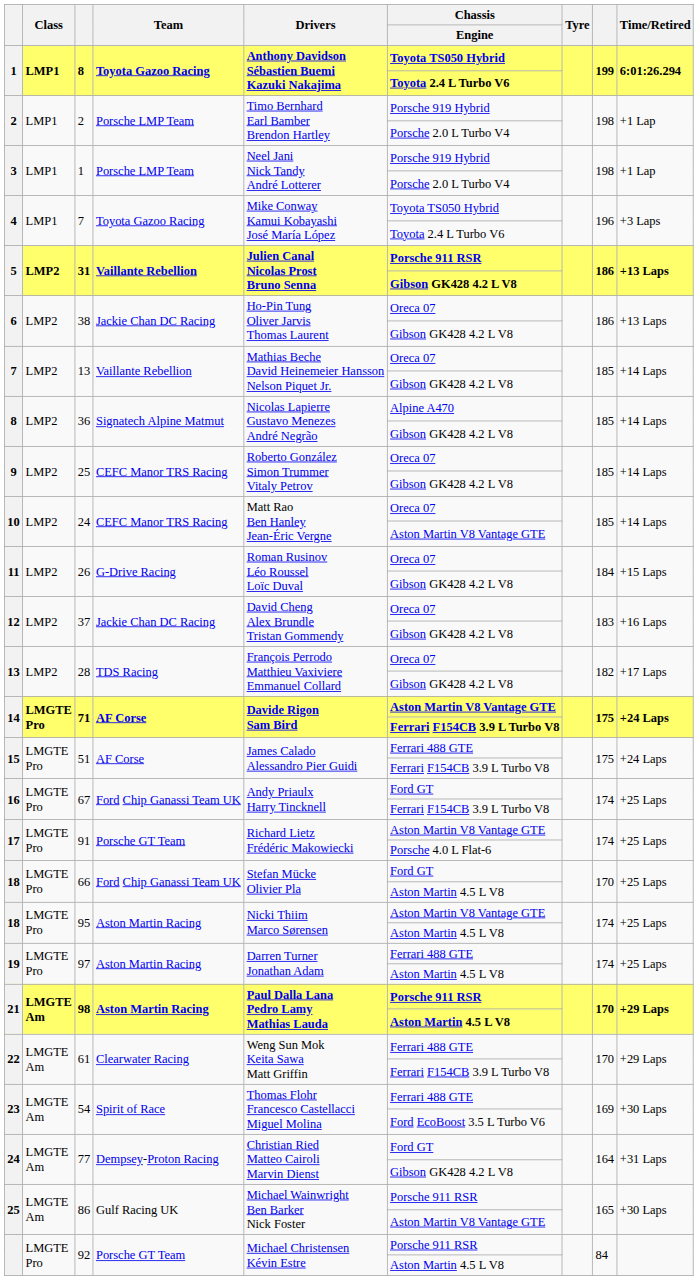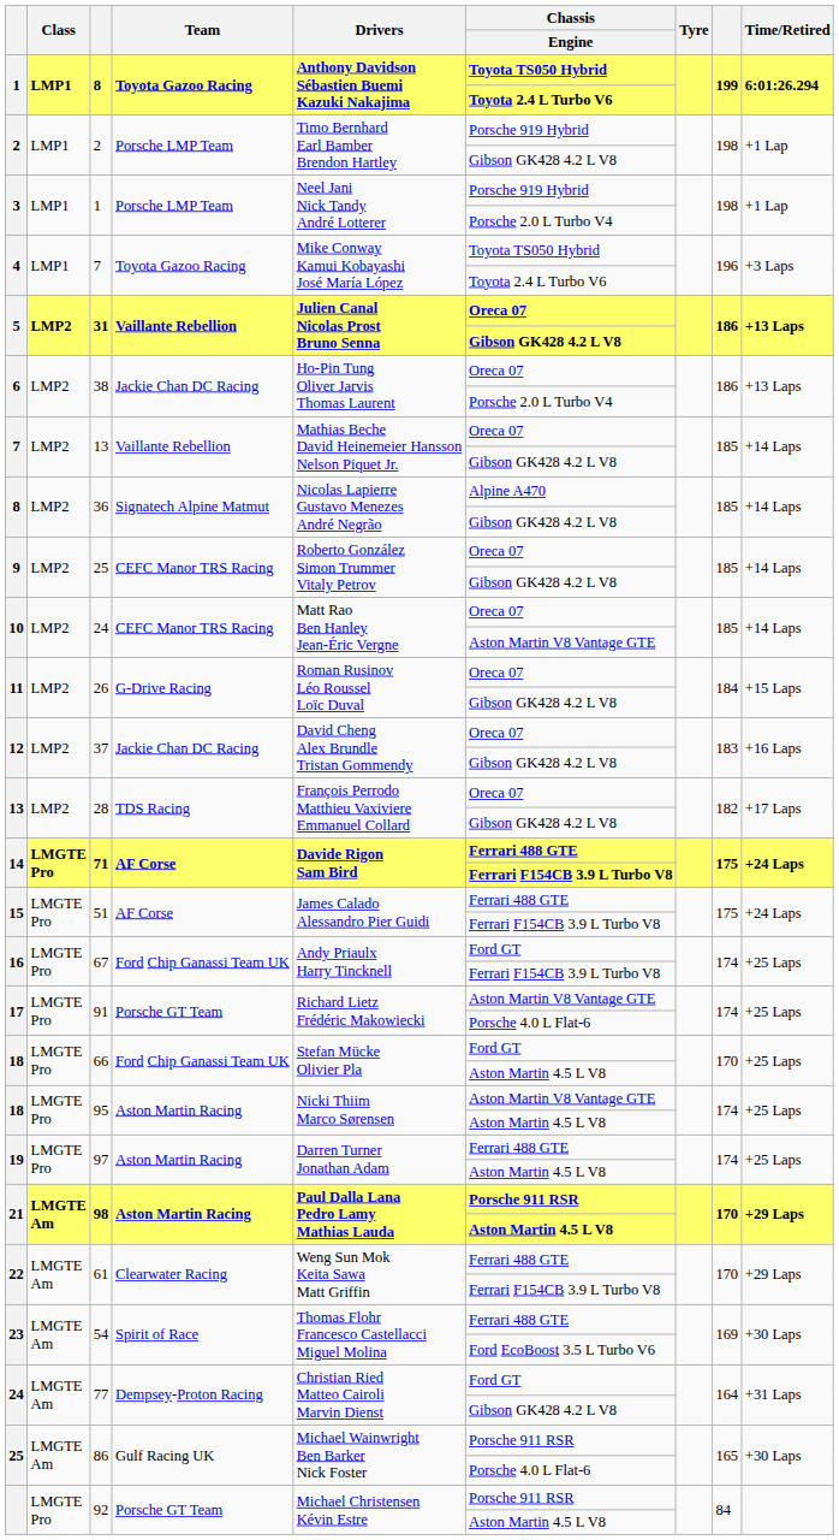row 6 | Chassis / Engine: Porsche 2.0 L Turbo V4 -> Gibson GK428 4.2 L V8
row 11 | Chassis / Engine: Porsche 911 RSR -> Oreca 07
row 14 | Chassis / Engine: Gibson GK428 4.2 L V8 -> Porsche 2.0 L Turbo V4
row 29 | Chassis / Engine: Aston Martin V8 Vantage GTE -> Ferrari 488 GTE
row 52 | Chassis / Engine: Aston Martin V8 Vantage GTE -> Porsche 4.0 L Flat-6
